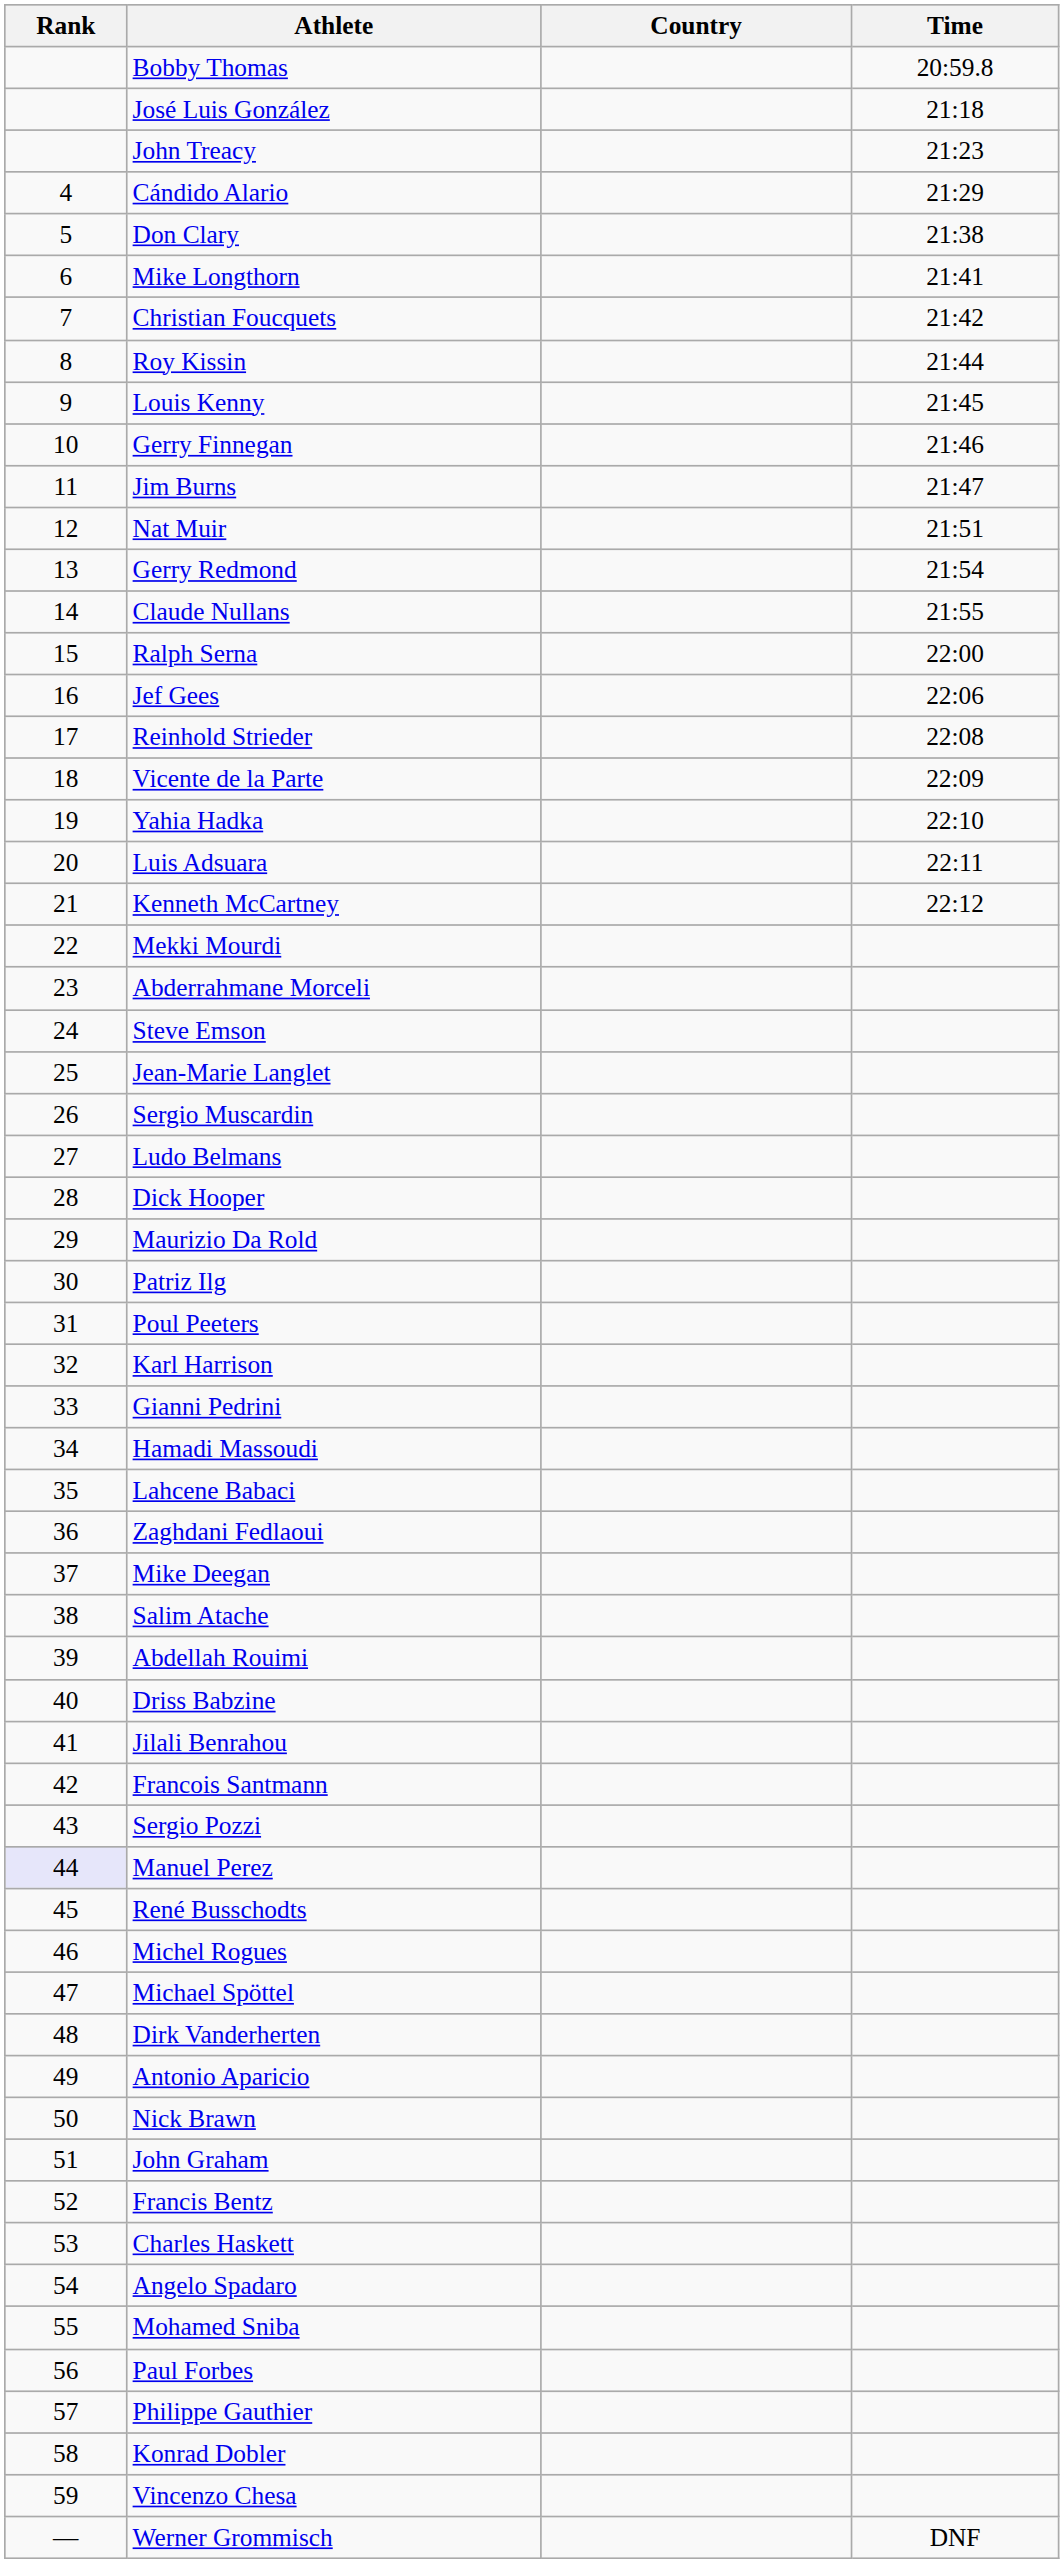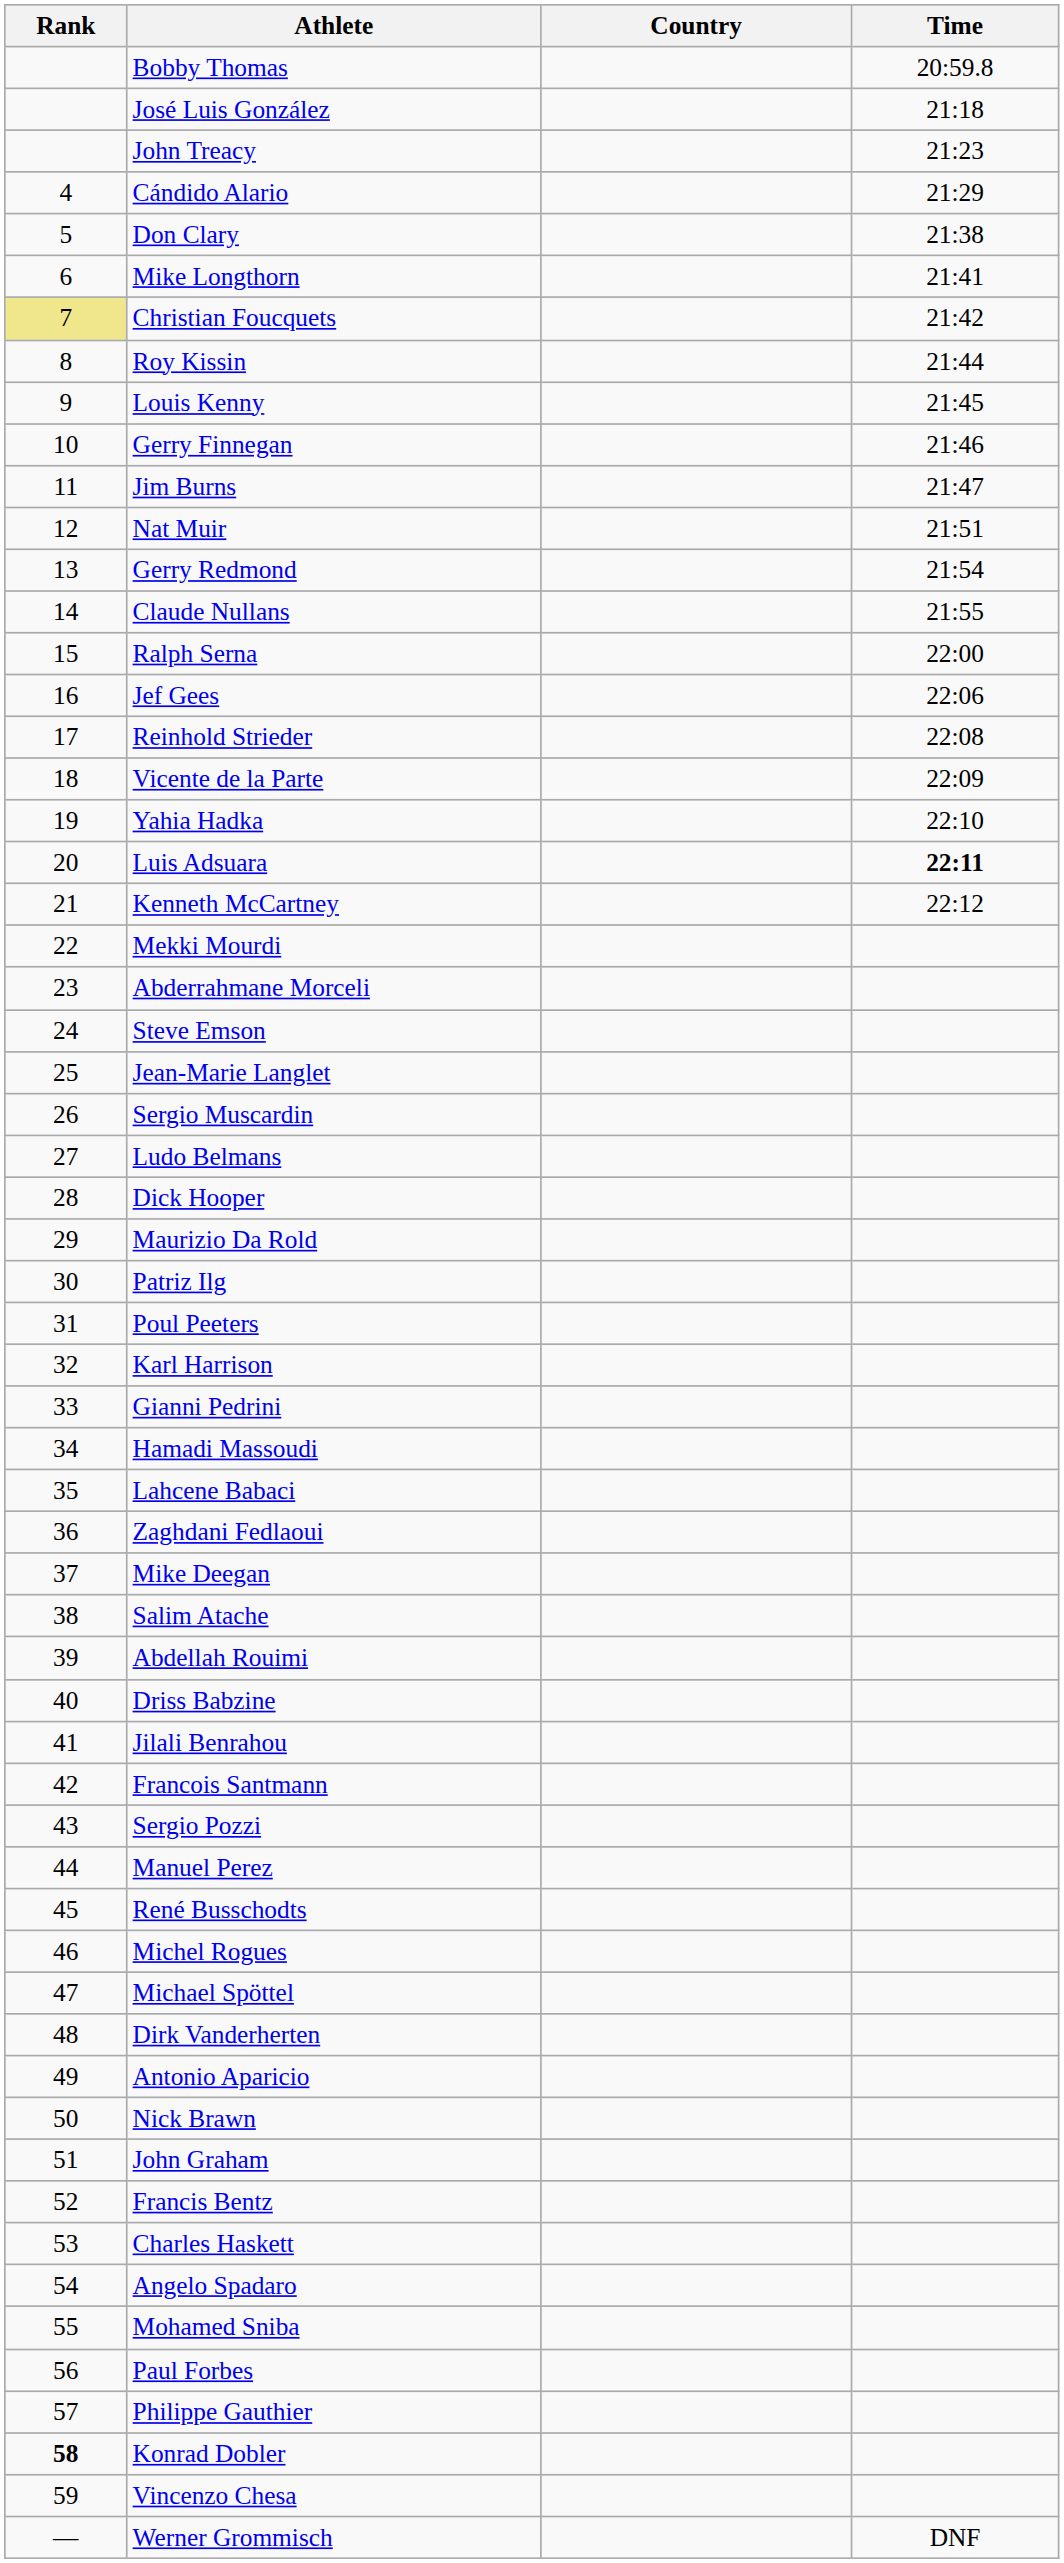Christian Foucquets | Rank: no background -> khaki background
Luis Adsuara | Time: normal -> bold
Manuel Perez | Rank: lavender background -> no background
Konrad Dobler | Rank: normal -> bold
